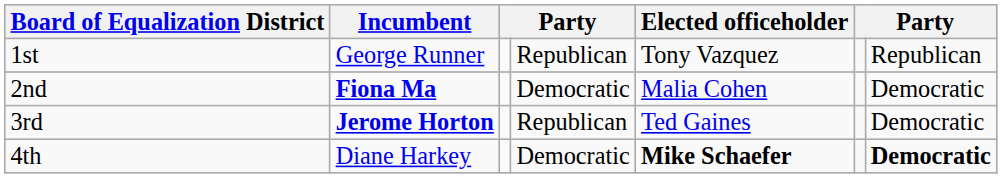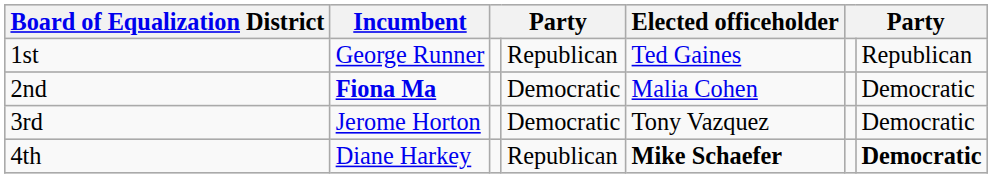1st | Elected officeholder: Tony Vazquez -> Ted Gaines
3rd | Incumbent: bold -> normal
3rd | column 4: Republican -> Democratic
3rd | Elected officeholder: Ted Gaines -> Tony Vazquez
4th | column 4: Democratic -> Republican
